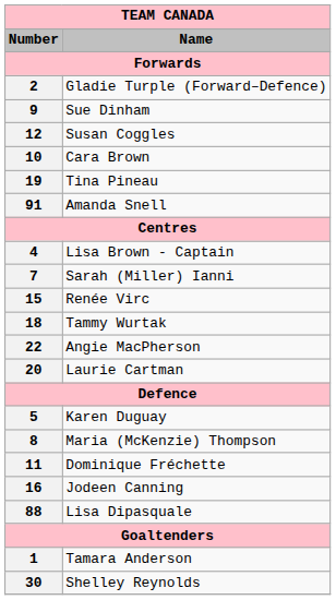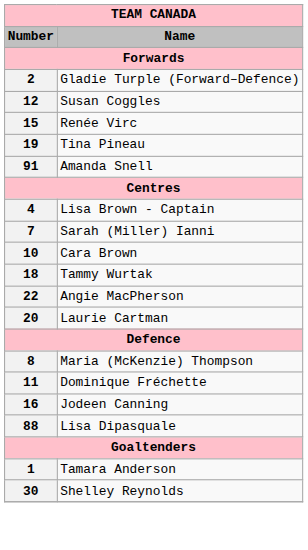- row: 9 | Sue Dinham
rows swapped: 15 <-> 10
- row: 5 | Karen Duguay
